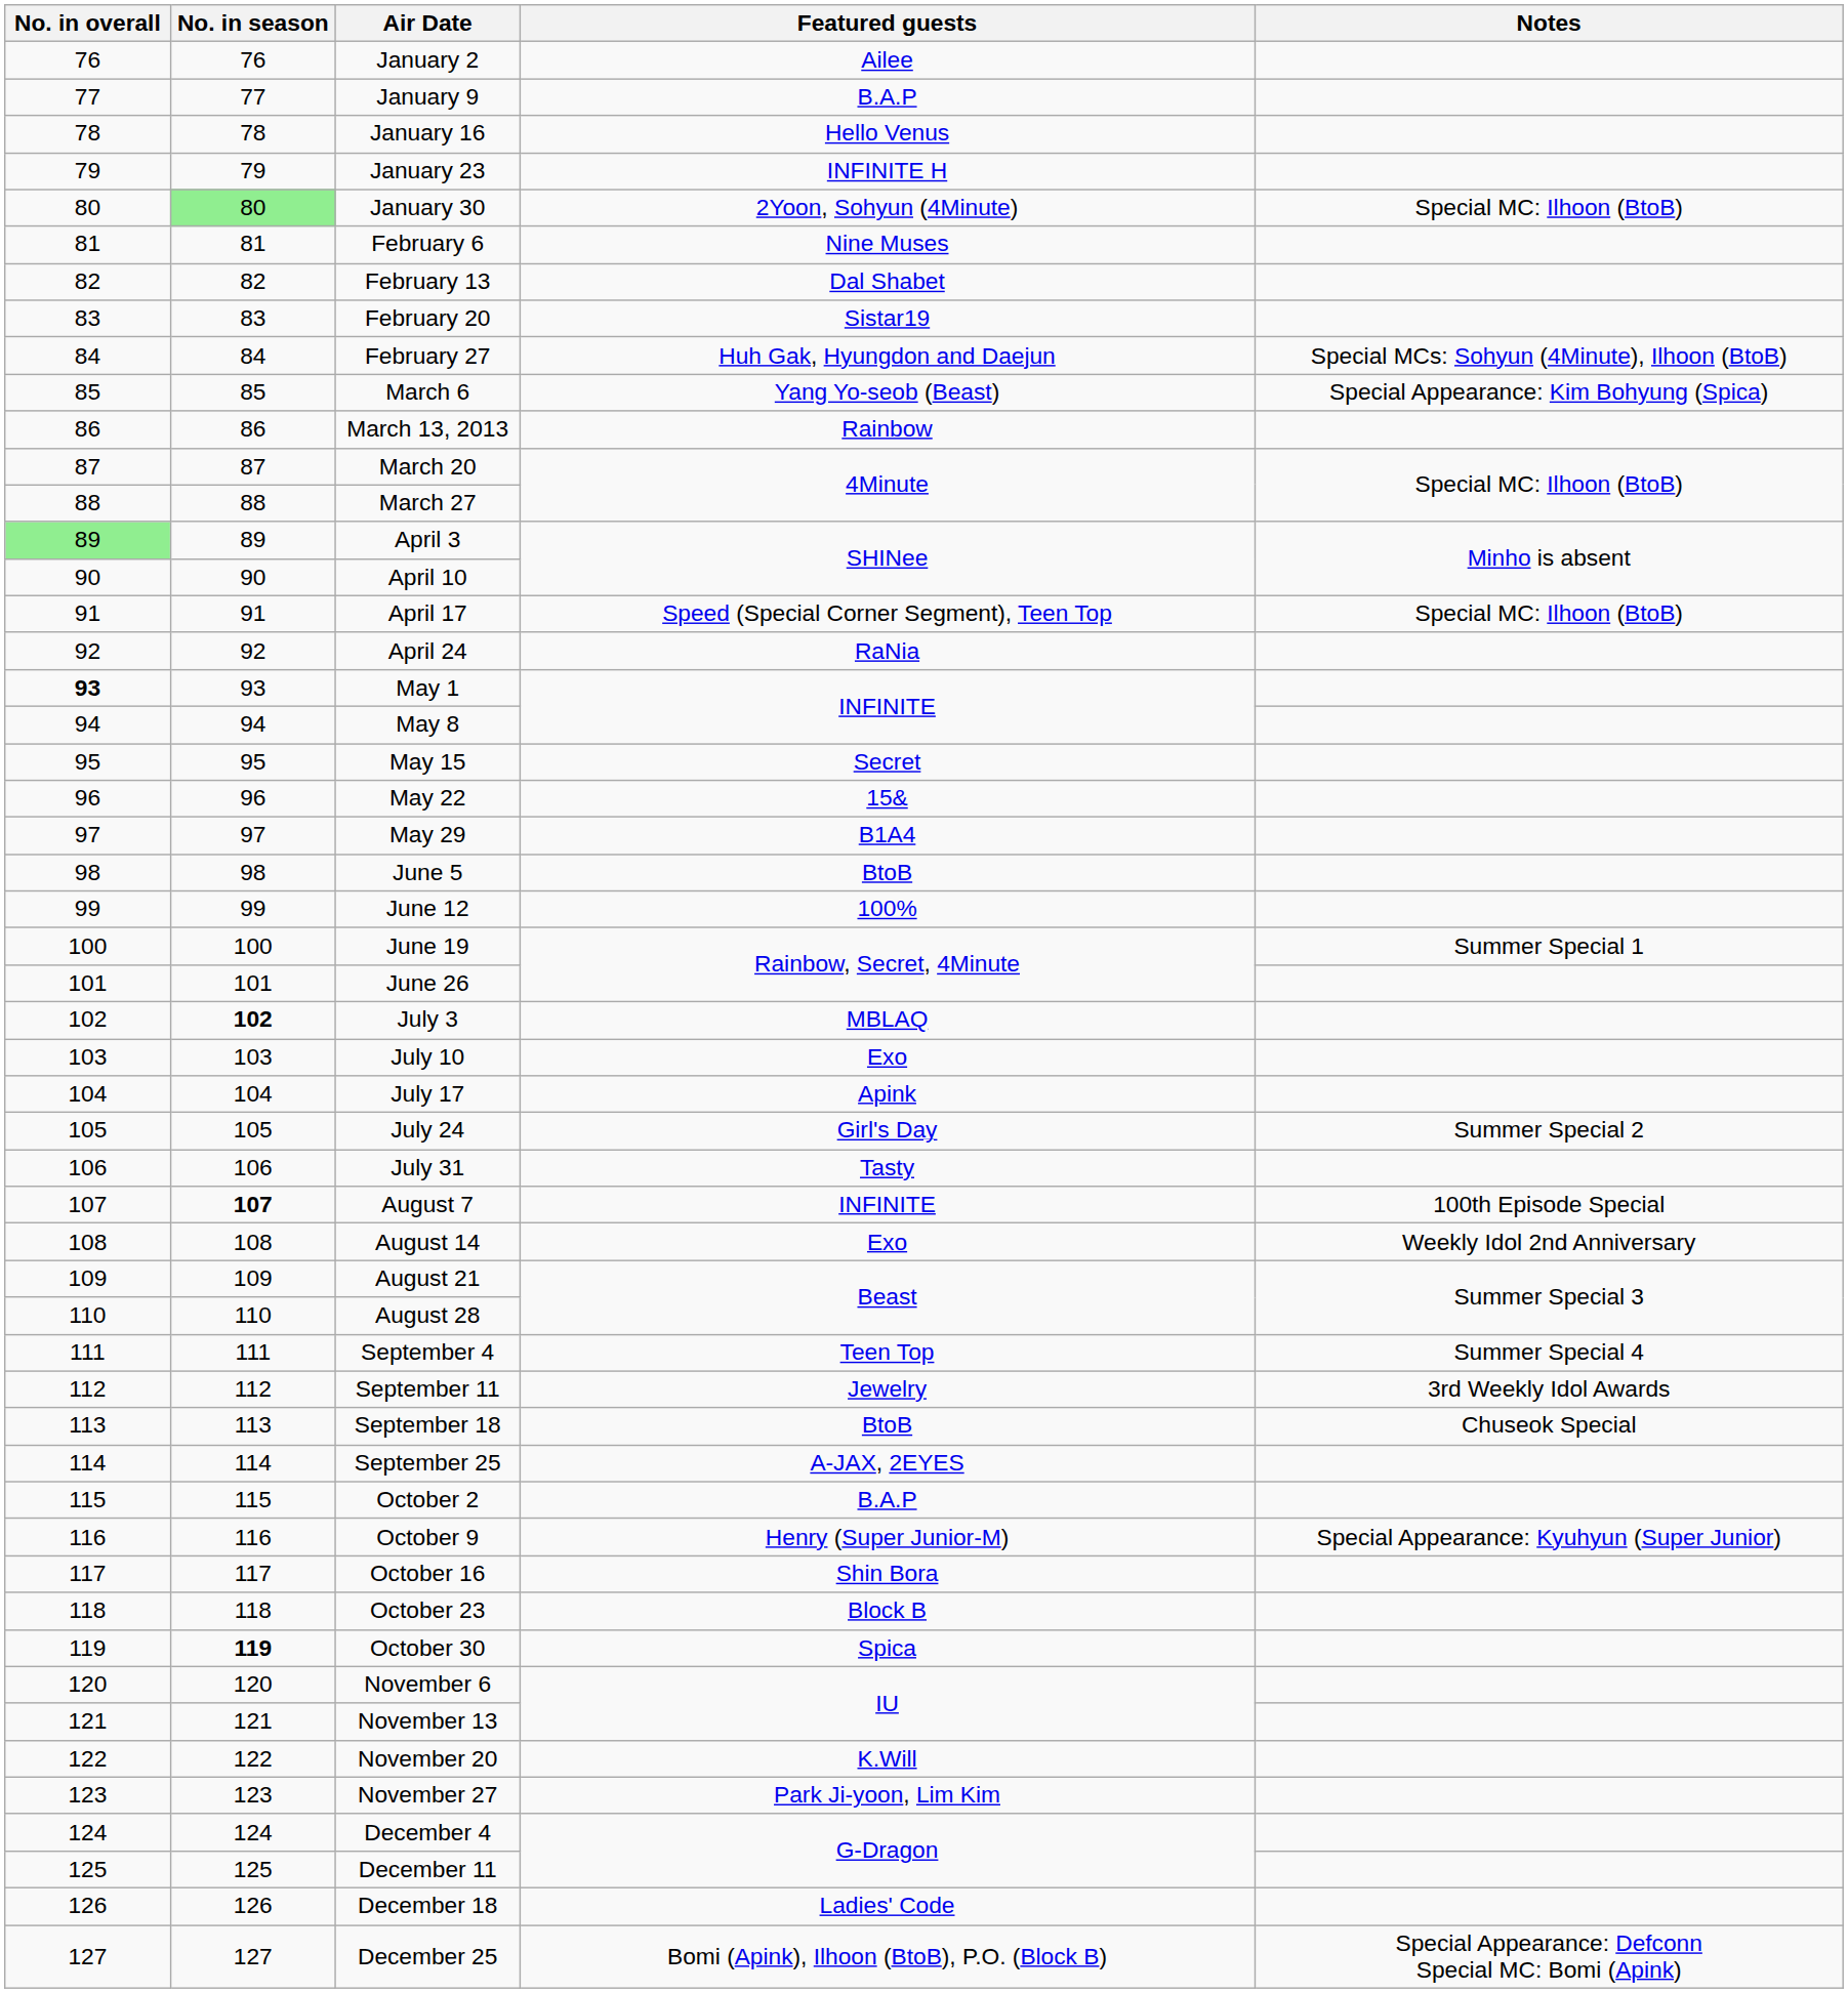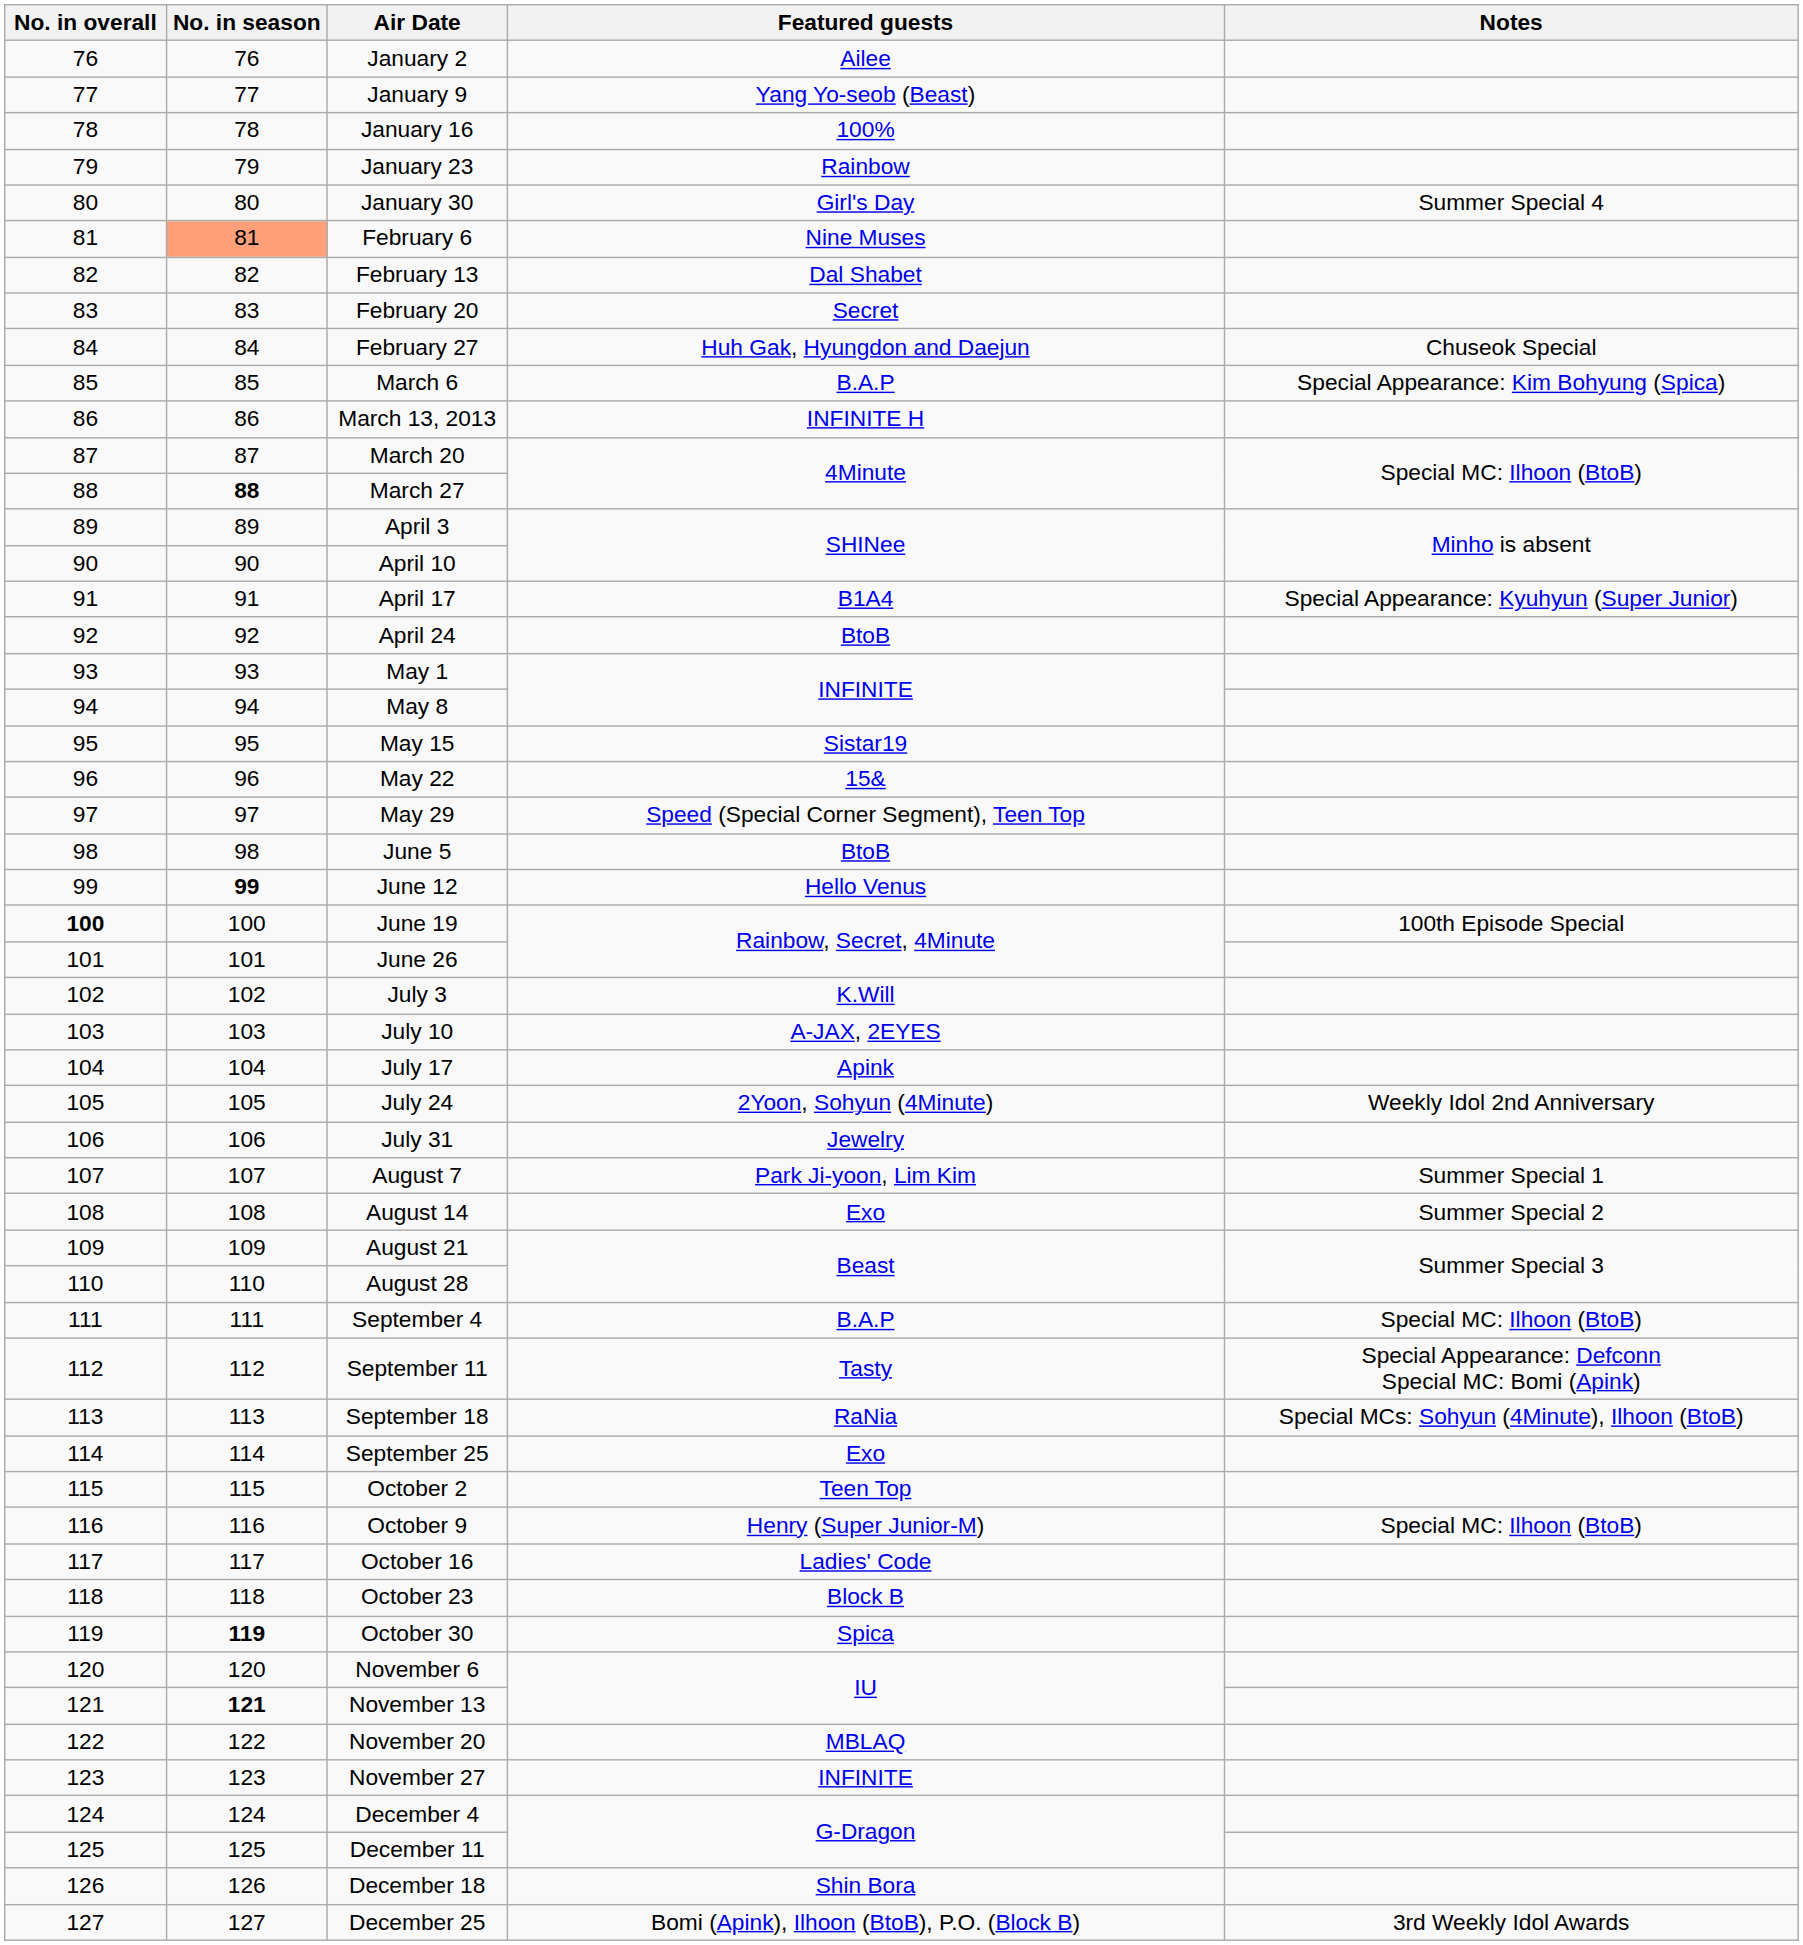January 9 | Featured guests: B.A.P -> Yang Yo-seob (Beast)
January 16 | Featured guests: Hello Venus -> 100%
January 23 | Featured guests: INFINITE H -> Rainbow
January 30 | No. in season: lightgreen background -> no background
January 30 | Featured guests: 2Yoon, Sohyun (4Minute) -> Girl's Day
January 30 | Notes: Special MC: Ilhoon (BtoB) -> Summer Special 4
February 6 | No. in season: no background -> lightsalmon background
February 20 | Featured guests: Sistar19 -> Secret
February 27 | Notes: Special MCs: Sohyun (4Minute), Ilhoon (BtoB) -> Chuseok Special
March 6 | Featured guests: Yang Yo-seob (Beast) -> B.A.P
March 13, 2013 | Featured guests: Rainbow -> INFINITE H
March 27 | No. in season: normal -> bold
April 3 | No. in overall: lightgreen background -> no background
April 17 | Featured guests: Speed (Special Corner Segment), Teen Top -> B1A4
April 17 | Notes: Special MC: Ilhoon (BtoB) -> Special Appearance: Kyuhyun (Super Junior)
April 24 | Featured guests: RaNia -> BtoB
May 1 | No. in overall: bold -> normal
May 15 | Featured guests: Secret -> Sistar19
May 29 | Featured guests: B1A4 -> Speed (Special Corner Segment), Teen Top
June 12 | No. in season: normal -> bold
June 12 | Featured guests: 100% -> Hello Venus
June 19 | No. in overall: normal -> bold
June 19 | Notes: Summer Special 1 -> 100th Episode Special
July 3 | No. in season: bold -> normal
July 3 | Featured guests: MBLAQ -> K.Will
July 10 | Featured guests: Exo -> A-JAX, 2EYES
July 24 | Featured guests: Girl's Day -> 2Yoon, Sohyun (4Minute)
July 24 | Notes: Summer Special 2 -> Weekly Idol 2nd Anniversary
July 31 | Featured guests: Tasty -> Jewelry
August 7 | No. in season: bold -> normal
August 7 | Featured guests: INFINITE -> Park Ji-yoon, Lim Kim
August 7 | Notes: 100th Episode Special -> Summer Special 1
August 14 | Notes: Weekly Idol 2nd Anniversary -> Summer Special 2
September 4 | Featured guests: Teen Top -> B.A.P
September 4 | Notes: Summer Special 4 -> Special MC: Ilhoon (BtoB)
September 11 | Featured guests: Jewelry -> Tasty
September 11 | Notes: 3rd Weekly Idol Awards -> Special Appearance: Defconn Special MC: Bomi (Apink)
September 18 | Featured guests: BtoB -> RaNia
September 18 | Notes: Chuseok Special -> Special MCs: Sohyun (4Minute), Ilhoon (BtoB)
September 25 | Featured guests: A-JAX, 2EYES -> Exo
October 2 | Featured guests: B.A.P -> Teen Top
October 9 | Notes: Special Appearance: Kyuhyun (Super Junior) -> Special MC: Ilhoon (BtoB)
October 16 | Featured guests: Shin Bora -> Ladies' Code
November 13 | No. in season: normal -> bold
November 20 | Featured guests: K.Will -> MBLAQ
November 27 | Featured guests: Park Ji-yoon, Lim Kim -> INFINITE
December 18 | Featured guests: Ladies' Code -> Shin Bora
December 25 | Notes: Special Appearance: Defconn Special MC: Bomi (Apink) -> 3rd Weekly Idol Awards
